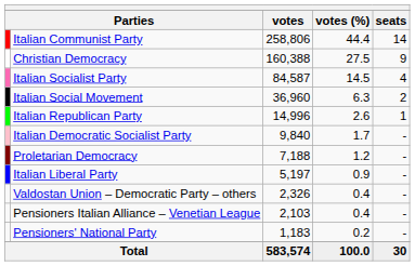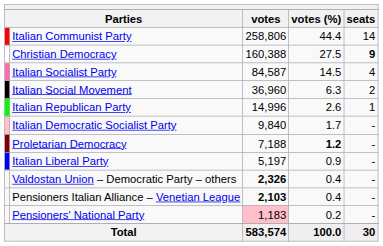Christian Democracy | seats: normal -> bold
Proletarian Democracy | votes (%): normal -> bold
Valdostan Union – Democratic Party – others | votes: normal -> bold
Pensioners Italian Alliance – Venetian League | votes: normal -> bold
Pensioners' National Party | votes: no background -> pink background
